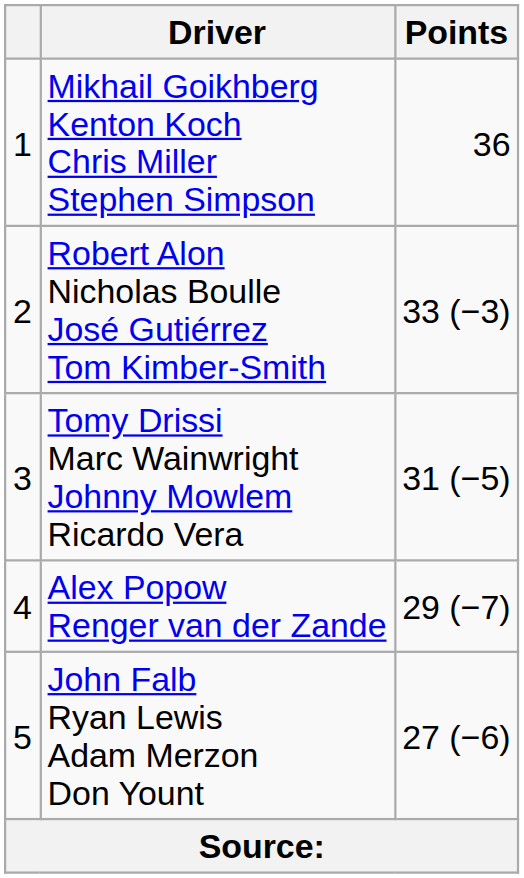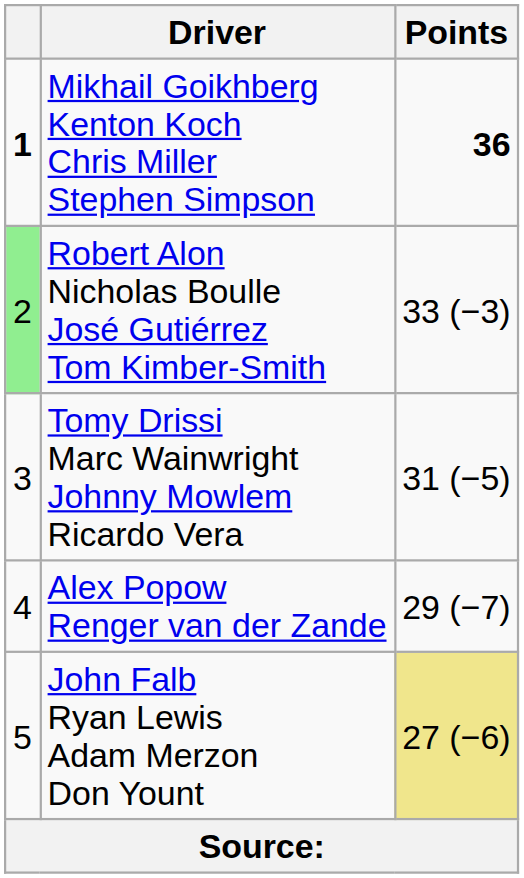Mikhail Goikhberg Kenton Koch Chris Miller Stephen Simpson | column 1: normal -> bold
Mikhail Goikhberg Kenton Koch Chris Miller Stephen Simpson | Points: normal -> bold
Robert Alon Nicholas Boulle José Gutiérrez Tom Kimber-Smith | column 1: no background -> lightgreen background
John Falb Ryan Lewis Adam Merzon Don Yount | Points: no background -> khaki background
